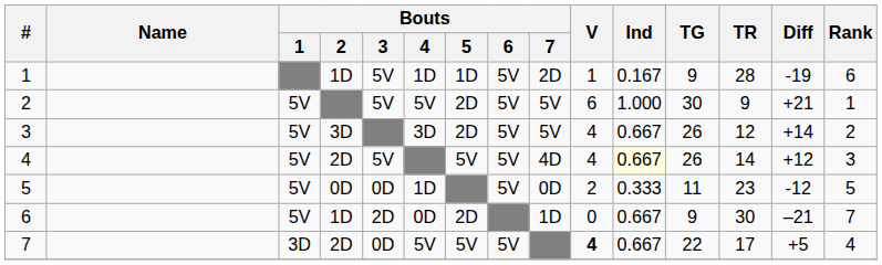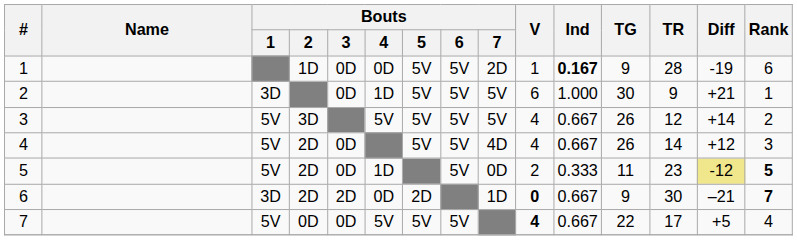row 3 | Bouts / 3: 5V -> 0D
row 3 | Bouts / 4: 1D -> 0D
row 3 | Bouts / 5: 1D -> 5V
row 3 | Ind: normal -> bold
row 4 | Bouts / 1: 5V -> 3D
row 4 | Bouts / 3: 5V -> 0D
row 4 | Bouts / 4: 5V -> 1D
row 4 | Bouts / 5: 2D -> 5V
row 5 | Bouts / 4: 3D -> 5V
row 5 | Bouts / 5: 2D -> 5V
row 6 | Bouts / 3: 5V -> 0D
row 6 | Ind: lightyellow background -> no background
row 7 | Bouts / 2: 0D -> 2D
row 7 | Diff: no background -> khaki background
row 7 | Rank: normal -> bold
row 8 | Bouts / 1: 5V -> 3D
row 8 | Bouts / 2: 1D -> 2D
row 8 | V: normal -> bold
row 8 | Rank: normal -> bold
row 9 | Bouts / 1: 3D -> 5V
row 9 | Bouts / 2: 2D -> 0D
